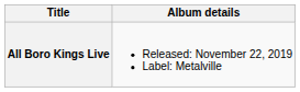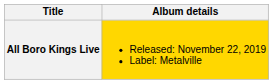row 2 | Album details: no background -> gold background
